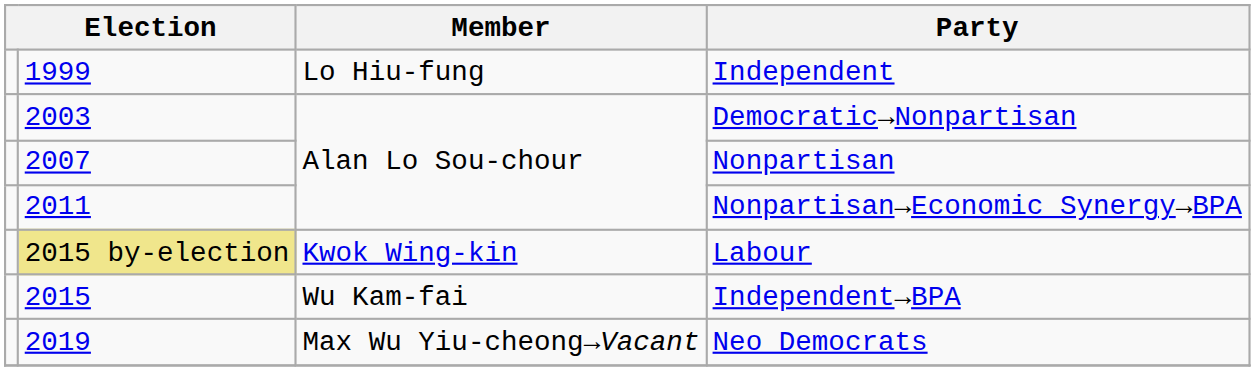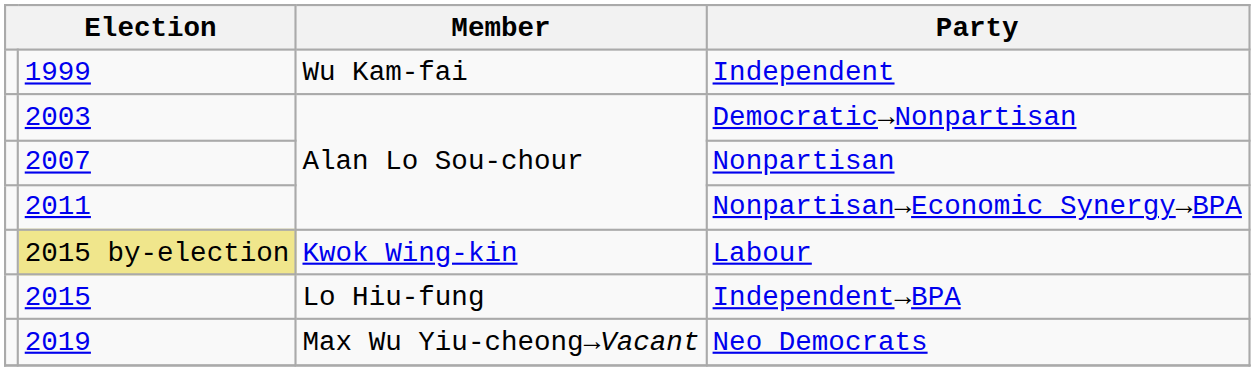Independent | Member: Lo Hiu-fung -> Wu Kam-fai
Independent→BPA | Member: Wu Kam-fai -> Lo Hiu-fung
